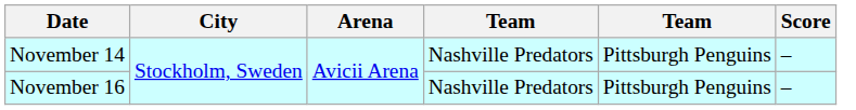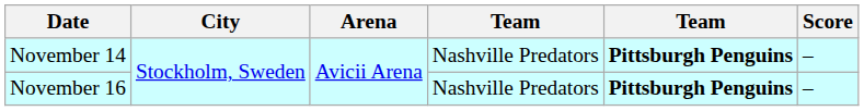November 14 | column 5: normal -> bold
November 16 | column 5: normal -> bold
